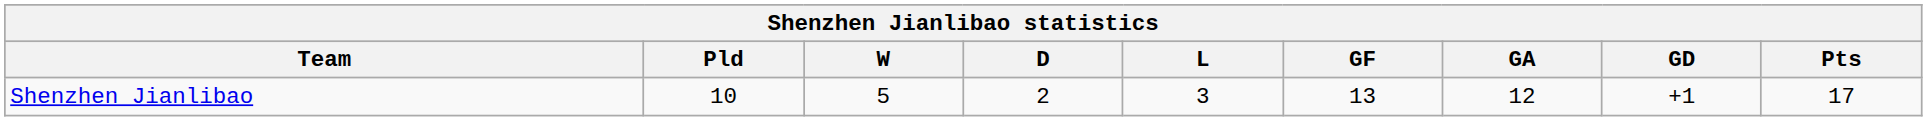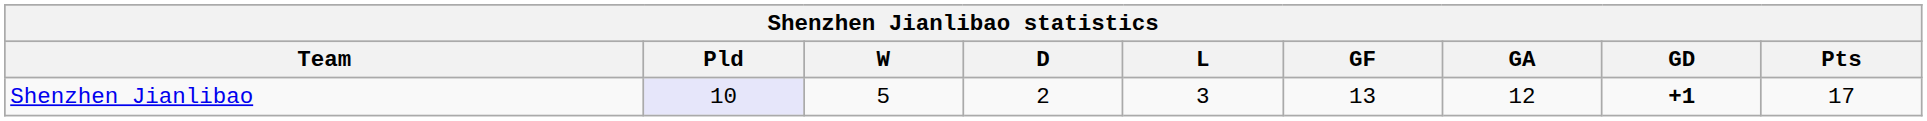Shenzhen Jianlibao | Pld: no background -> lavender background
Shenzhen Jianlibao | GD: normal -> bold
